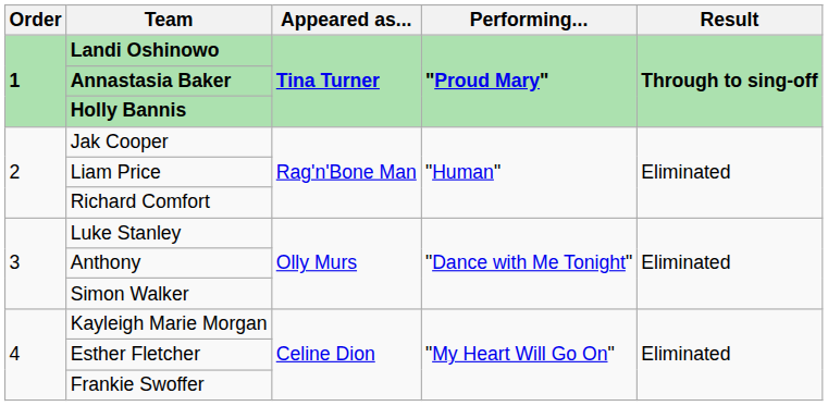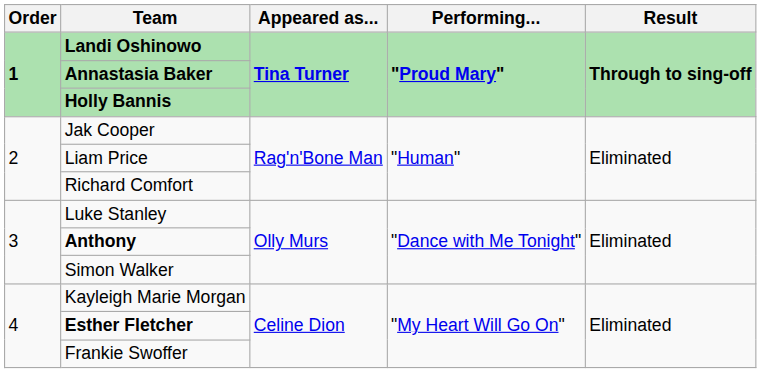Anthony | Team: normal -> bold
Esther Fletcher | Team: normal -> bold
